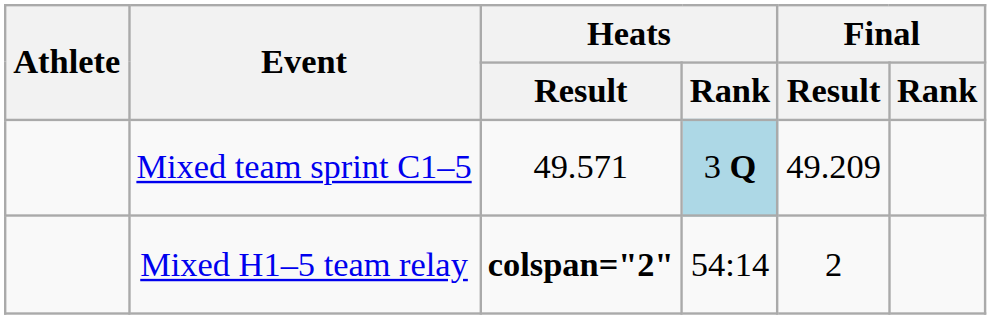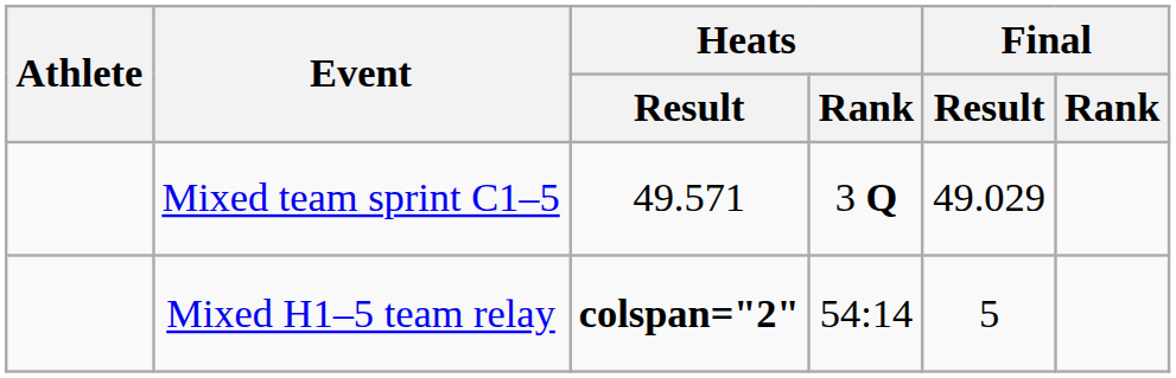Mixed team sprint C1–5 | Heats / Rank: lightblue background -> no background
Mixed team sprint C1–5 | Final / Result: 49.209 -> 49.029
Mixed H1–5 team relay | Final / Result: 2 -> 5
